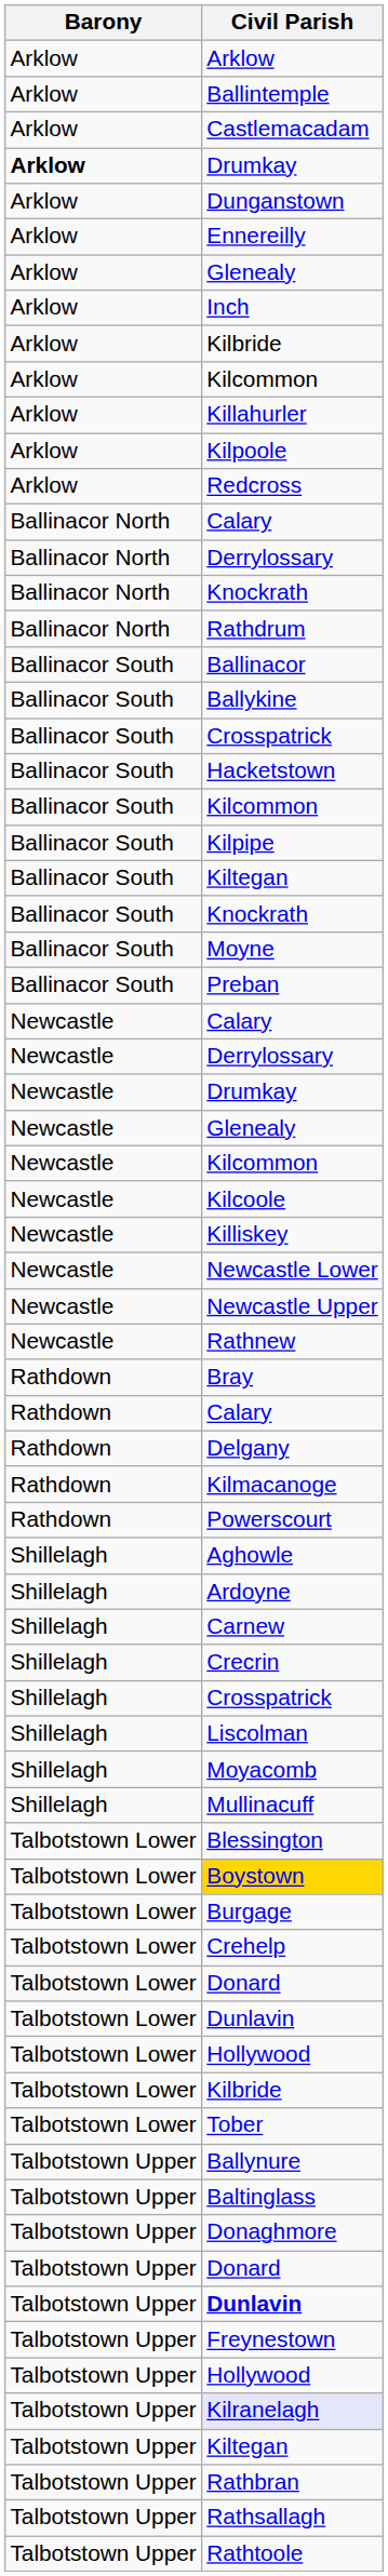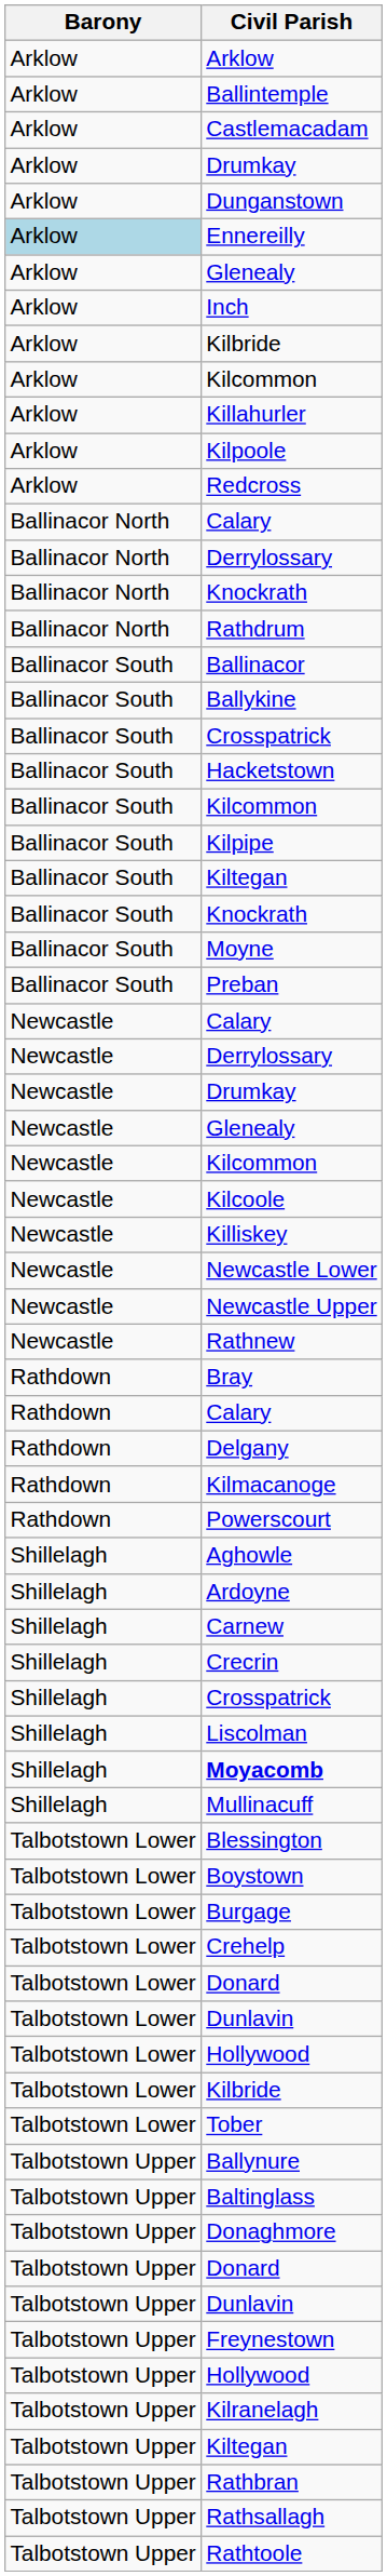row 5 | Barony: bold -> normal
row 7 | Barony: no background -> lightblue background
row 50 | Civil Parish: normal -> bold
row 53 | Civil Parish: gold background -> no background
row 65 | Civil Parish: bold -> normal
row 68 | Civil Parish: lavender background -> no background
